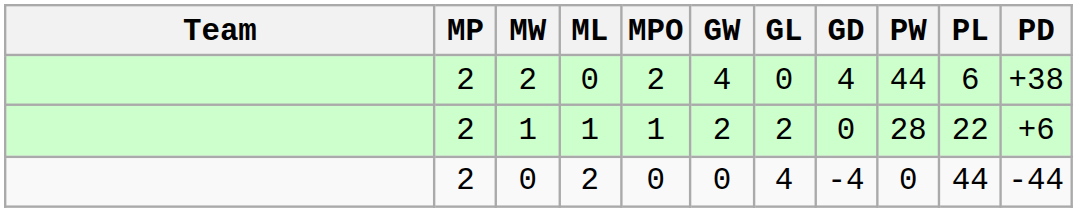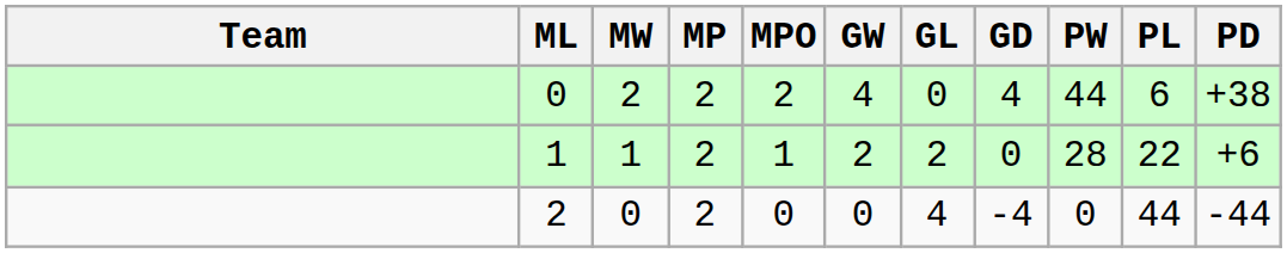columns swapped: MP <-> ML
